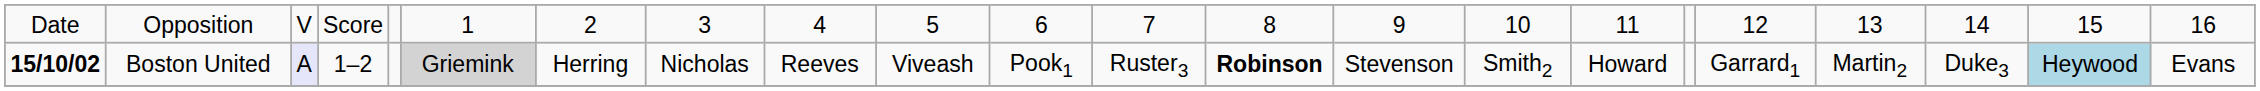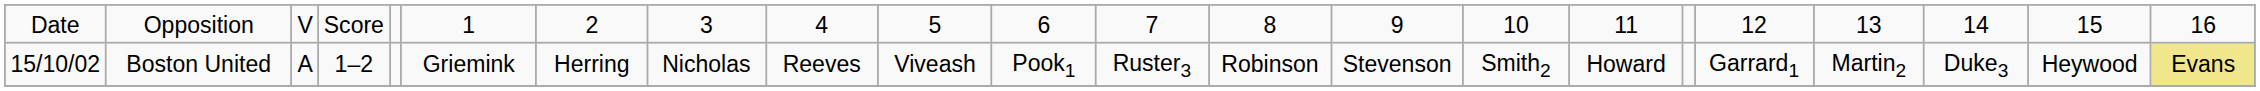Boston United | column 1: bold -> normal
Boston United | column 3: lavender background -> no background
Boston United | column 6: lightgrey background -> no background
Boston United | column 13: bold -> normal
Boston United | column 21: lightblue background -> no background
Boston United | column 22: no background -> khaki background
